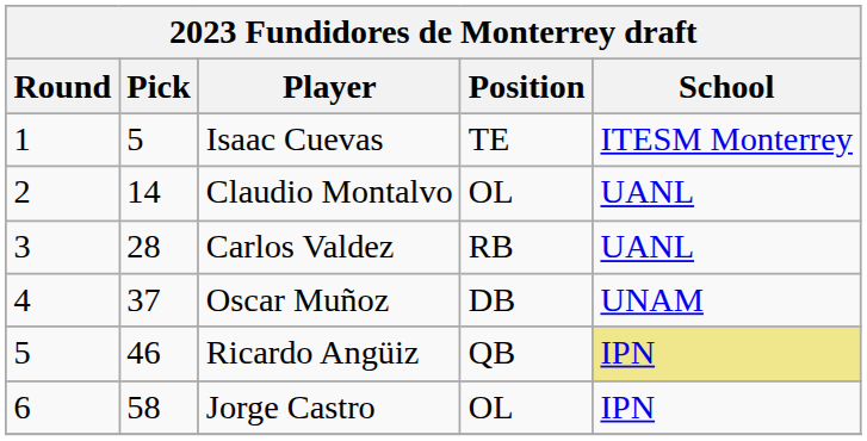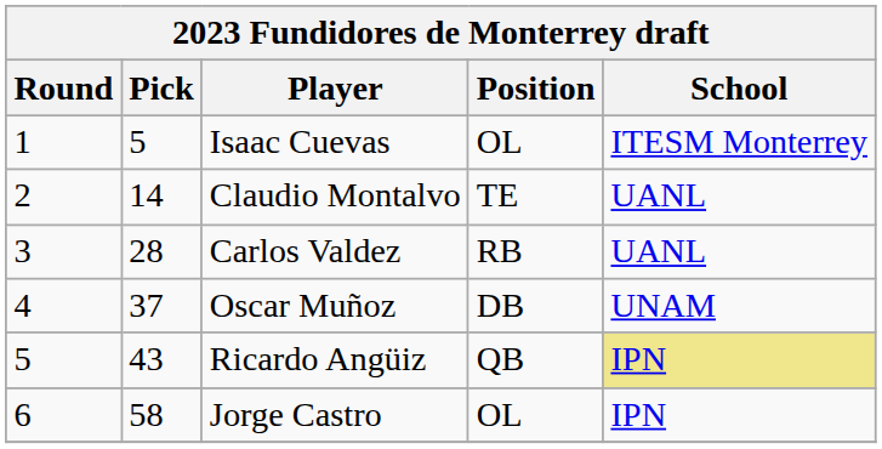Isaac Cuevas | Position: TE -> OL
Claudio Montalvo | Position: OL -> TE
Ricardo Angüiz | Pick: 46 -> 43
